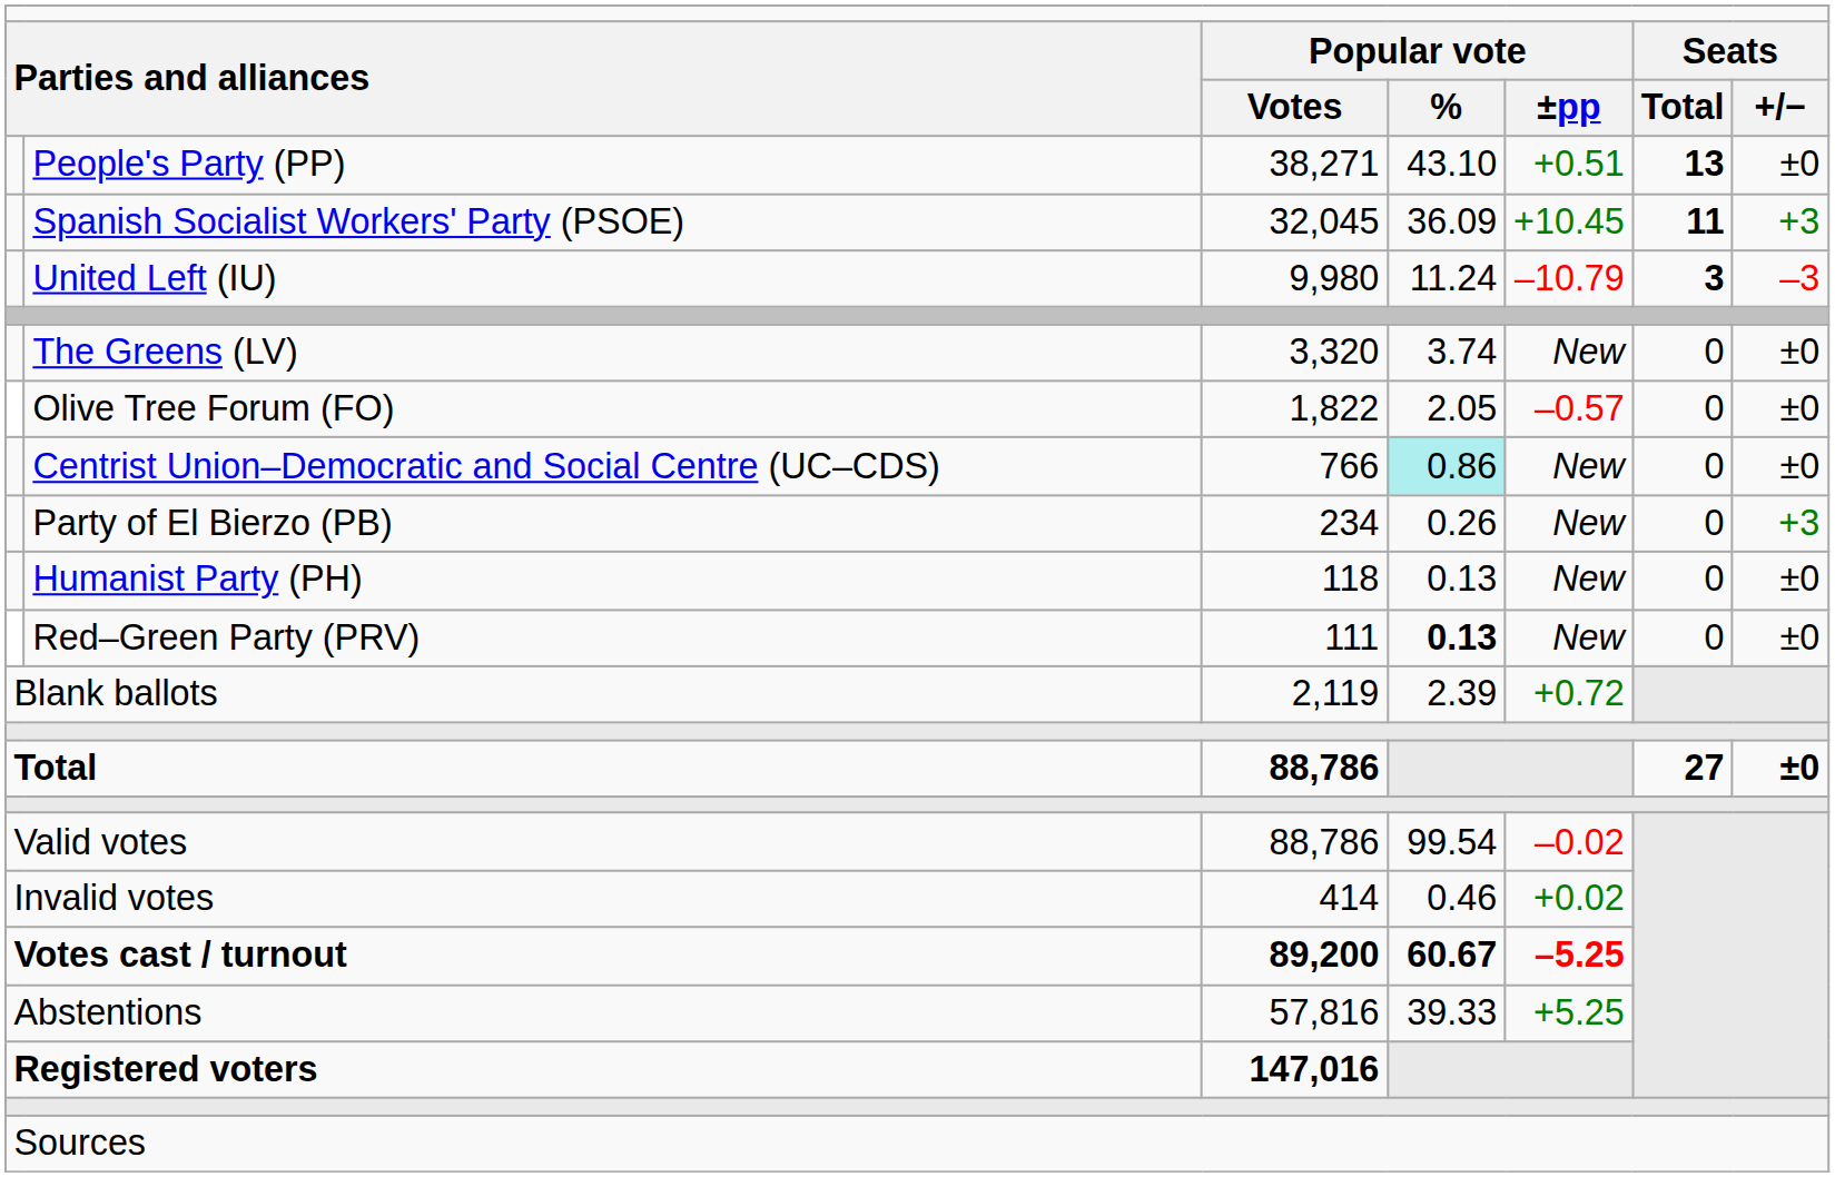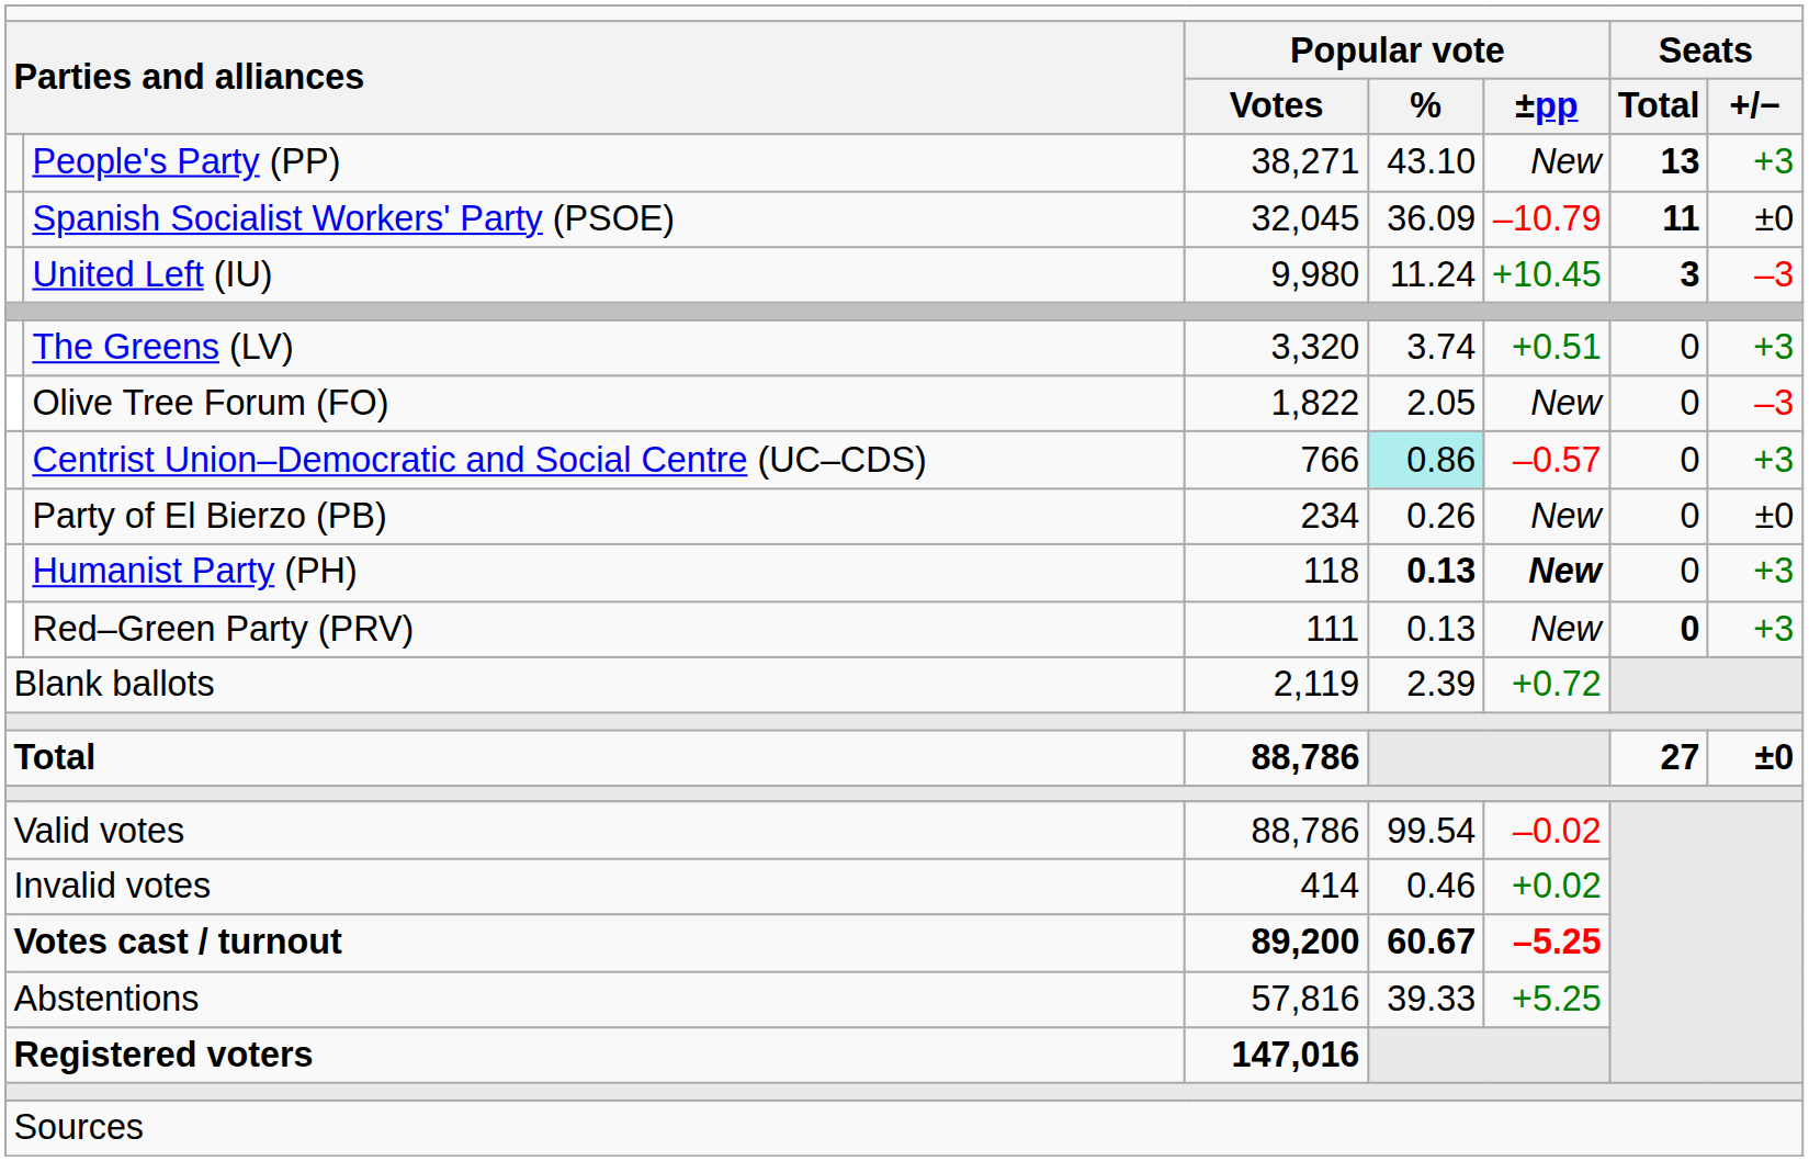People's Party (PP) | column 5: +0.51 -> New
People's Party (PP) | column 7: ±0 -> +3
Spanish Socialist Workers' Party (PSOE) | column 5: +10.45 -> –10.79
Spanish Socialist Workers' Party (PSOE) | column 7: +3 -> ±0
United Left (IU) | column 5: –10.79 -> +10.45
The Greens (LV) | column 5: New -> +0.51
The Greens (LV) | column 7: ±0 -> +3
Olive Tree Forum (FO) | column 5: –0.57 -> New
Olive Tree Forum (FO) | column 7: ±0 -> –3
Centrist Union–Democratic and Social Centre (UC–CDS) | column 5: New -> –0.57
Centrist Union–Democratic and Social Centre (UC–CDS) | column 7: ±0 -> +3
Party of El Bierzo (PB) | column 7: +3 -> ±0
Humanist Party (PH) | column 4: normal -> bold
Humanist Party (PH) | column 5: normal -> bold
Humanist Party (PH) | column 7: ±0 -> +3
Red–Green Party (PRV) | column 4: bold -> normal
Red–Green Party (PRV) | column 6: normal -> bold
Red–Green Party (PRV) | column 7: ±0 -> +3
